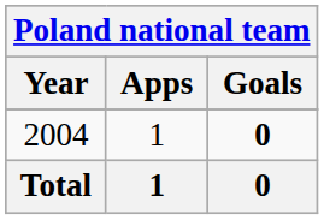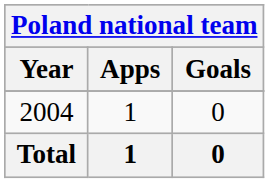2004 | Goals: bold -> normal
